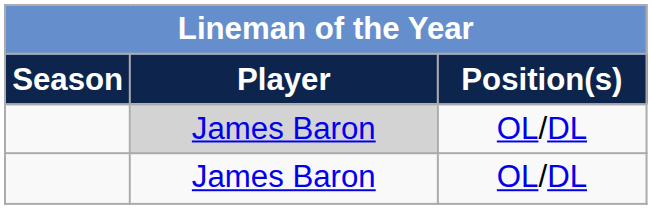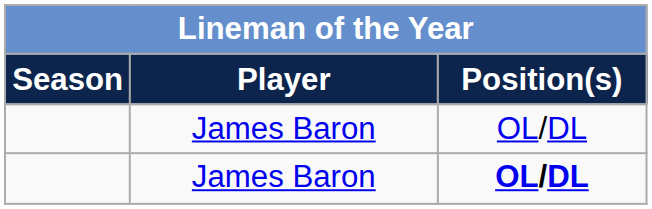row 3 | Player: lightgrey background -> no background
row 4 | Position(s): normal -> bold
